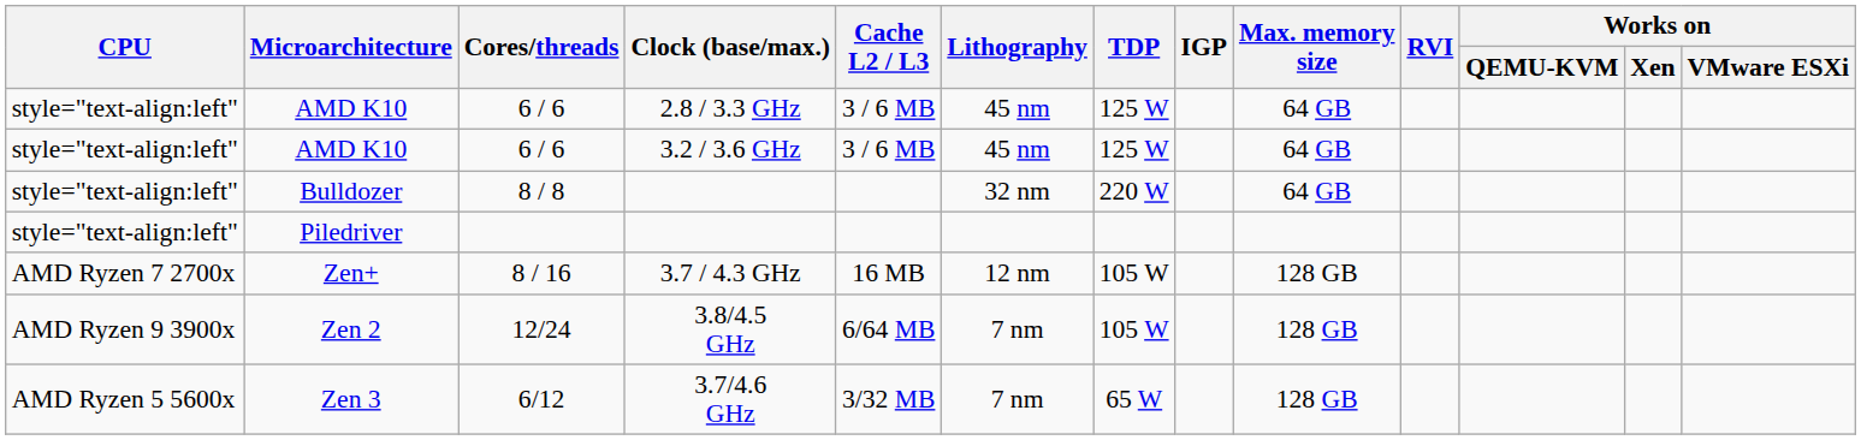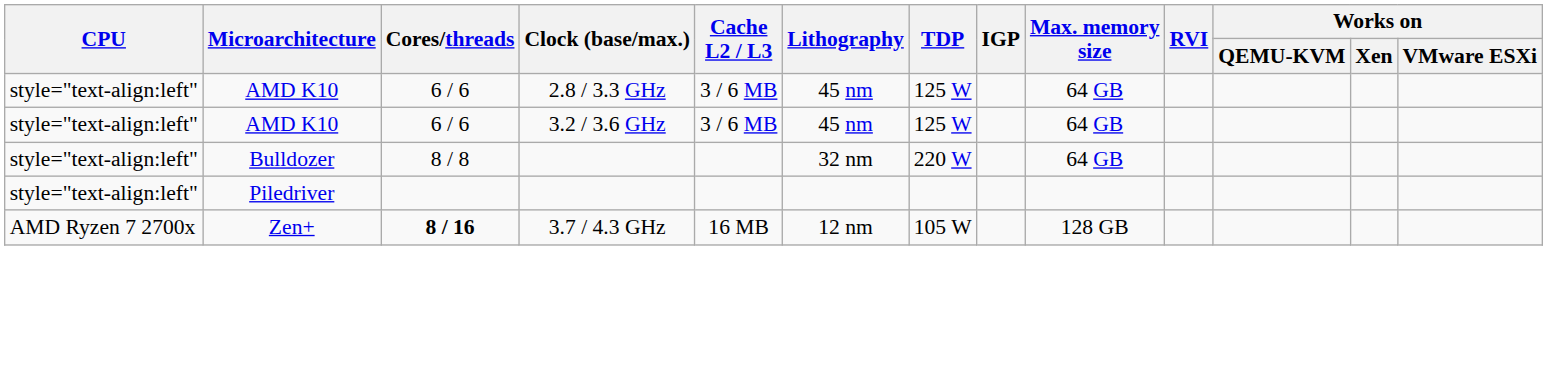Zen+ | Cores/threads: normal -> bold
- row: AMD Ryzen 9 3900x | Zen 2 | 12/24 | 3.8/4.5 GHz | 6/64 MB | 7 nm | 105 W | 128 GB
- row: AMD Ryzen 5 5600x | Zen 3 | 6/12 | 3.7/4.6 GHz | 3/32 MB | 7 nm | 65 W | 128 GB
